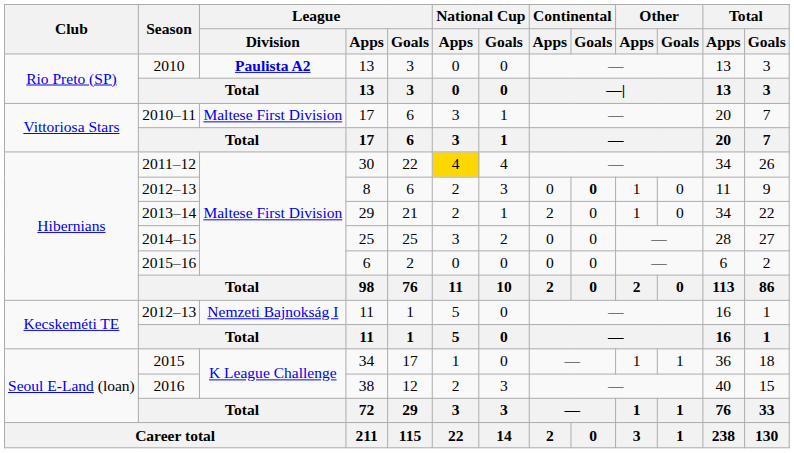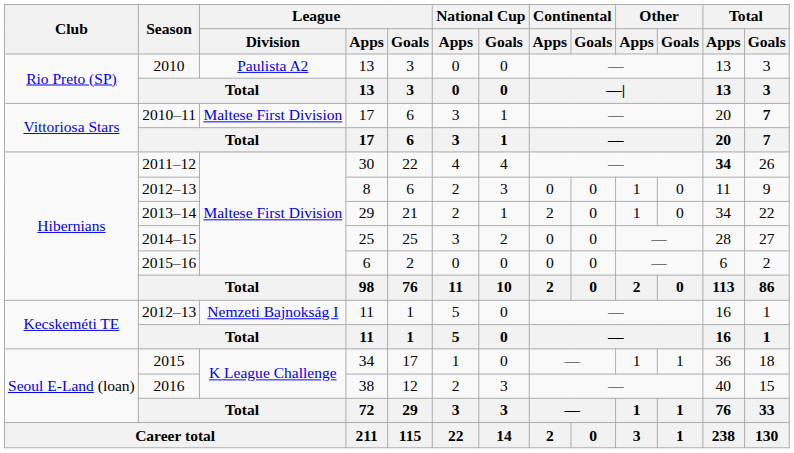2010 / 13 | League / Division: bold -> normal
2010–11 / 17 | Total / Goals: normal -> bold
30 | National Cup / Apps: gold background -> no background
30 | Total / Apps: normal -> bold
8 | Continental / Goals: bold -> normal
